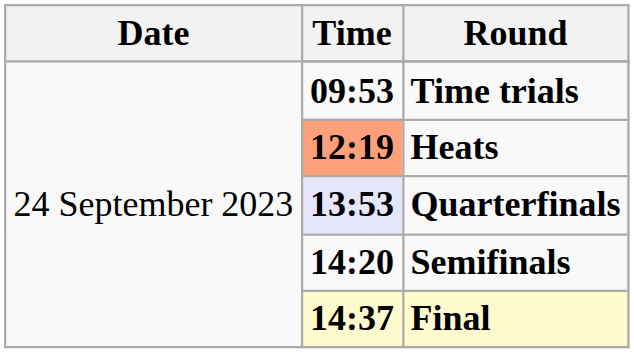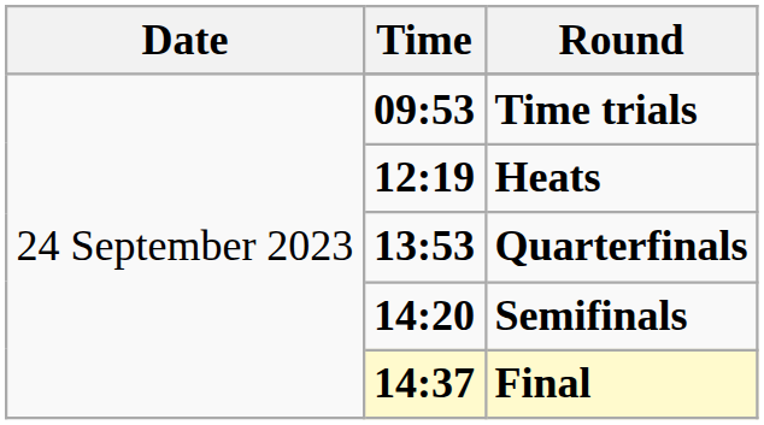Heats | Time: lightsalmon background -> no background
Quarterfinals | Time: lavender background -> no background
